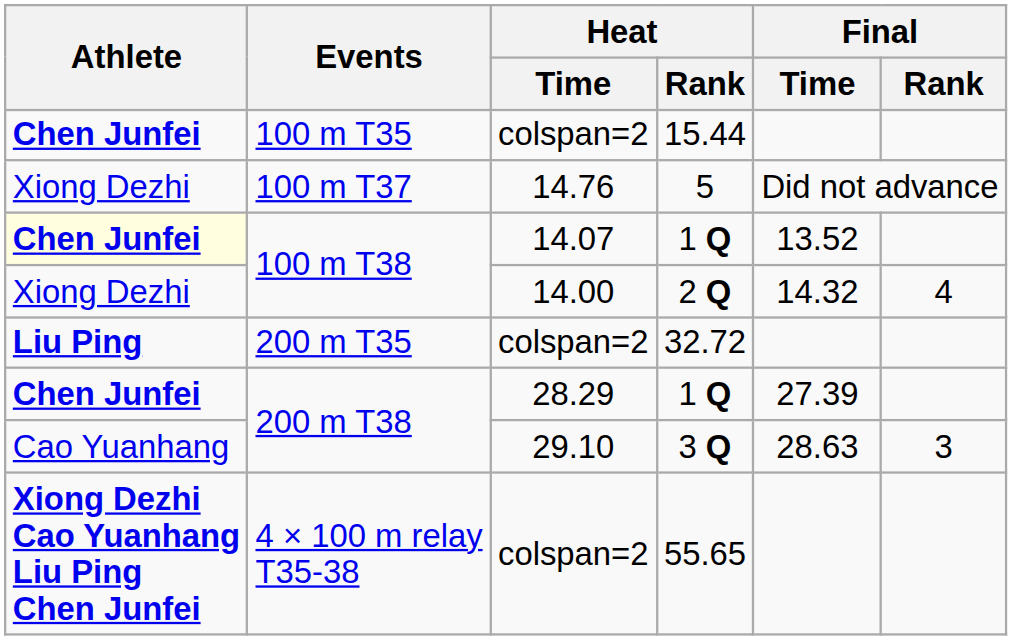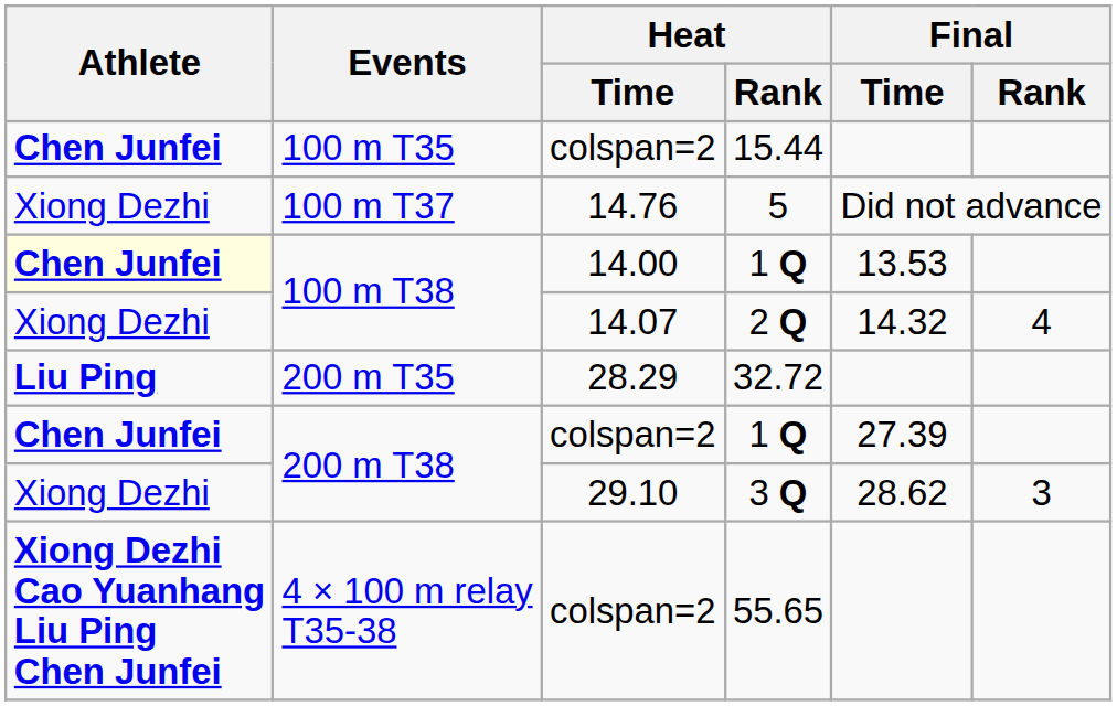100 m T38 / 1 Q | Heat / Time: 14.07 -> 14.00
100 m T38 / 1 Q | Final / Time: 13.52 -> 13.53
2 Q | Heat / Time: 14.00 -> 14.07
32.72 | Heat / Time: colspan=2 -> 28.29
200 m T38 / 1 Q | Heat / Time: 28.29 -> colspan=2
3 Q | Athlete: Cao Yuanhang -> Xiong Dezhi
3 Q | Final / Time: 28.63 -> 28.62
